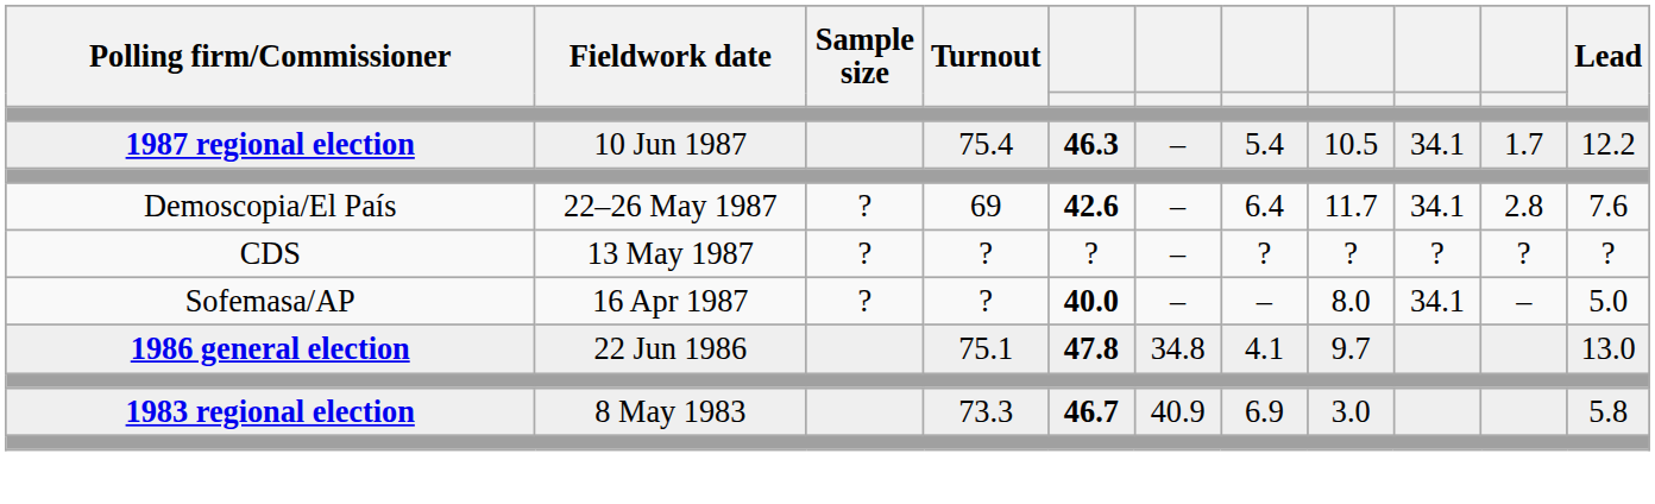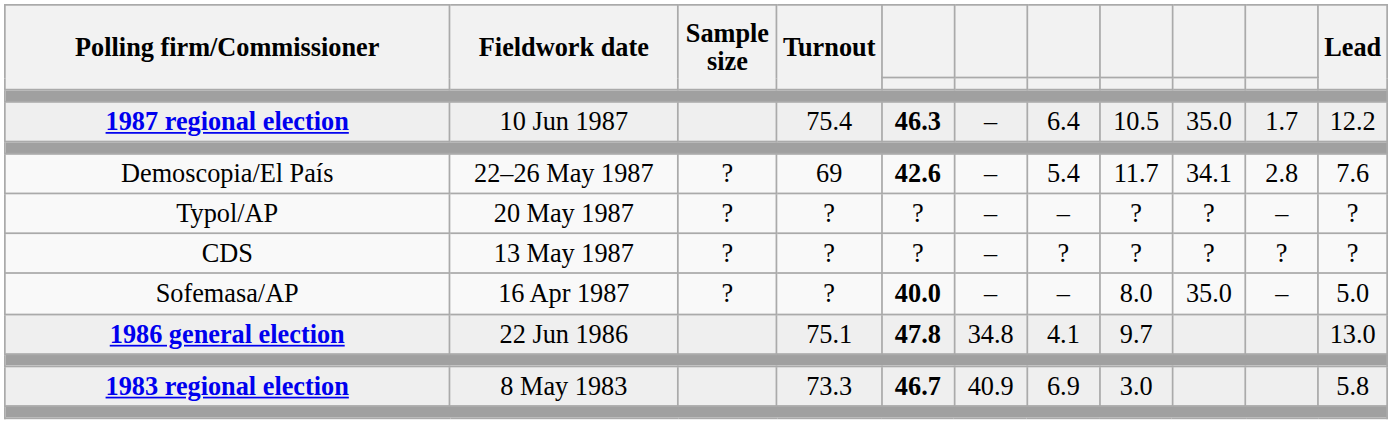1987 regional election | column 7: 5.4 -> 6.4
1987 regional election | column 9: 34.1 -> 35.0
Demoscopia/El País | column 7: 6.4 -> 5.4
+ row: Typol/AP | 20 May 1987 | ? | ? | ? | – | – | ? | ? | – | ?
Sofemasa/AP | column 9: 34.1 -> 35.0
